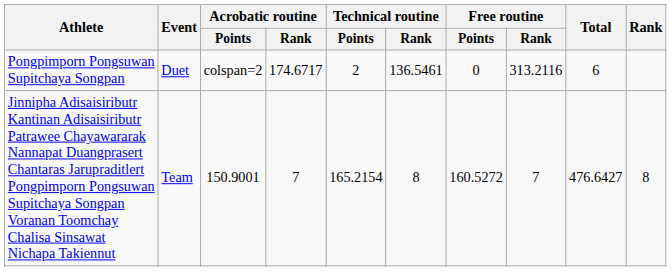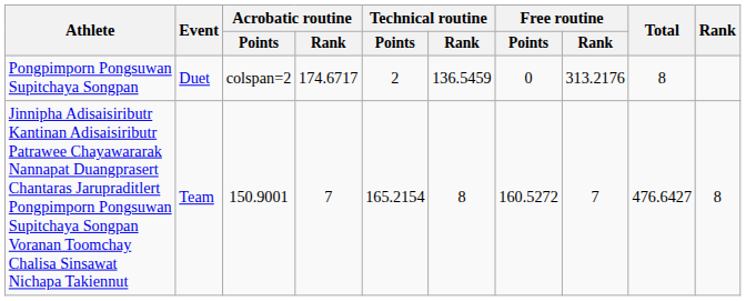Pongpimporn Pongsuwan Supitchaya Songpan | Technical routine / Rank: 136.5461 -> 136.5459
Pongpimporn Pongsuwan Supitchaya Songpan | Free routine / Rank: 313.2116 -> 313.2176
Pongpimporn Pongsuwan Supitchaya Songpan | Total: 6 -> 8
